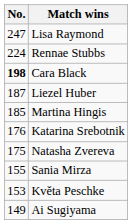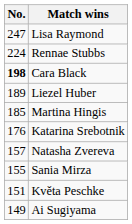Liezel Huber | No.: 187 -> 189
Natasha Zvereva | No.: 175 -> 157
Květa Peschke | No.: 153 -> 151
